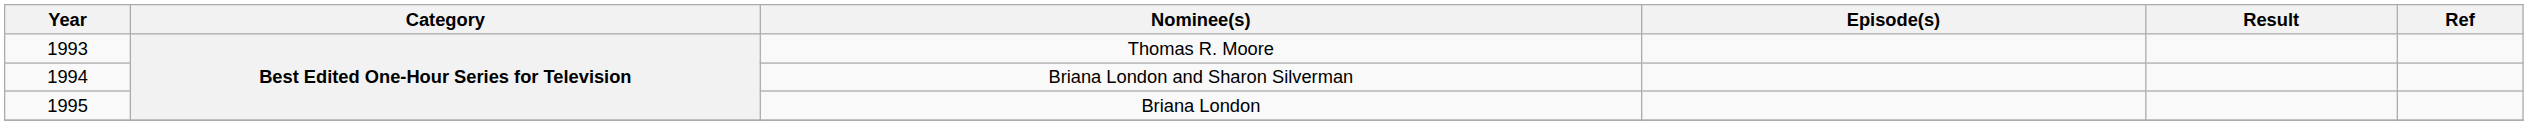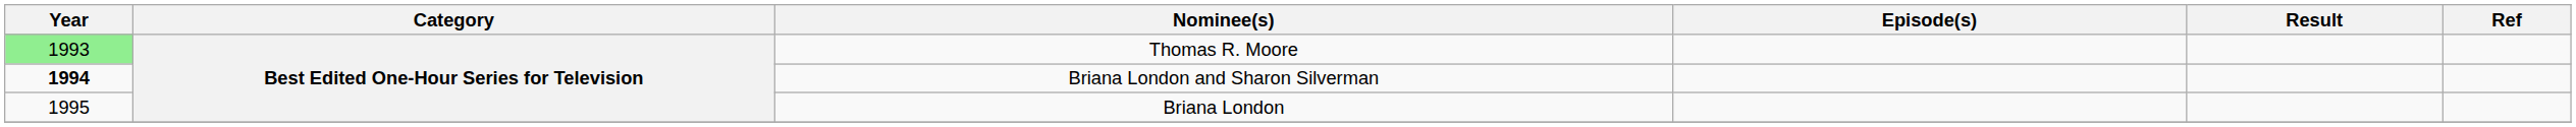Thomas R. Moore | Year: no background -> lightgreen background
Briana London and Sharon Silverman | Year: normal -> bold
